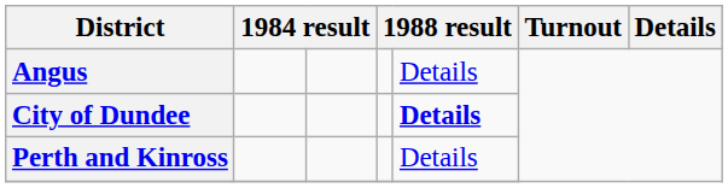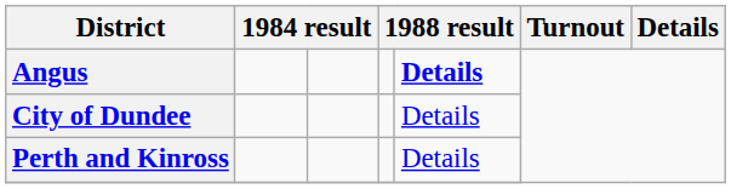Angus | column 5: normal -> bold
City of Dundee | column 5: bold -> normal
